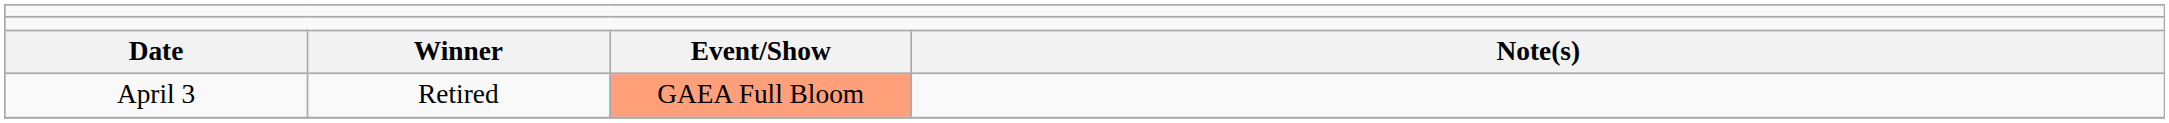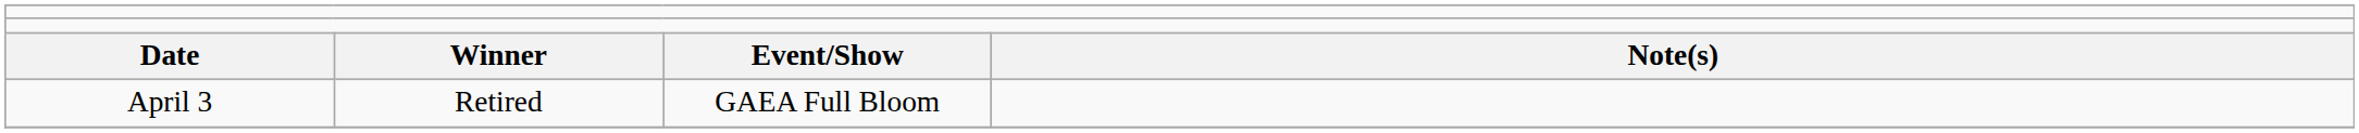April 3 | column 3: lightsalmon background -> no background
